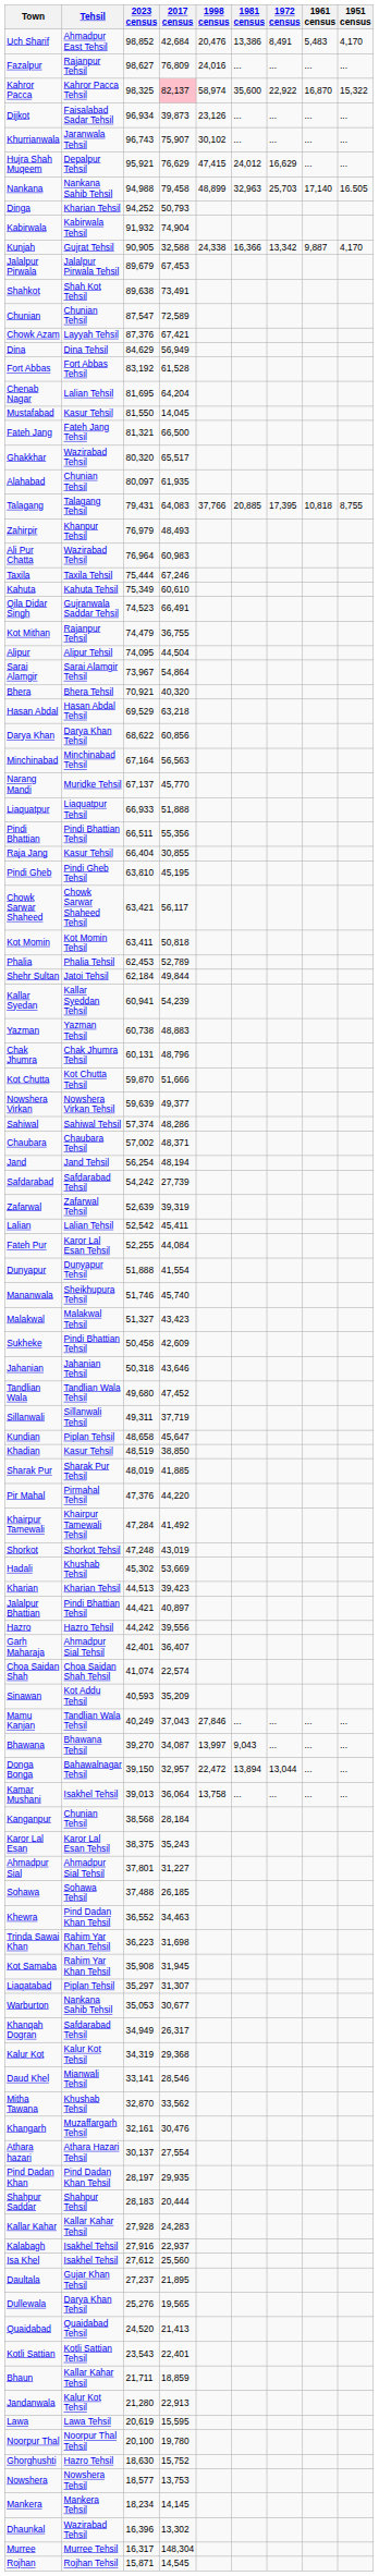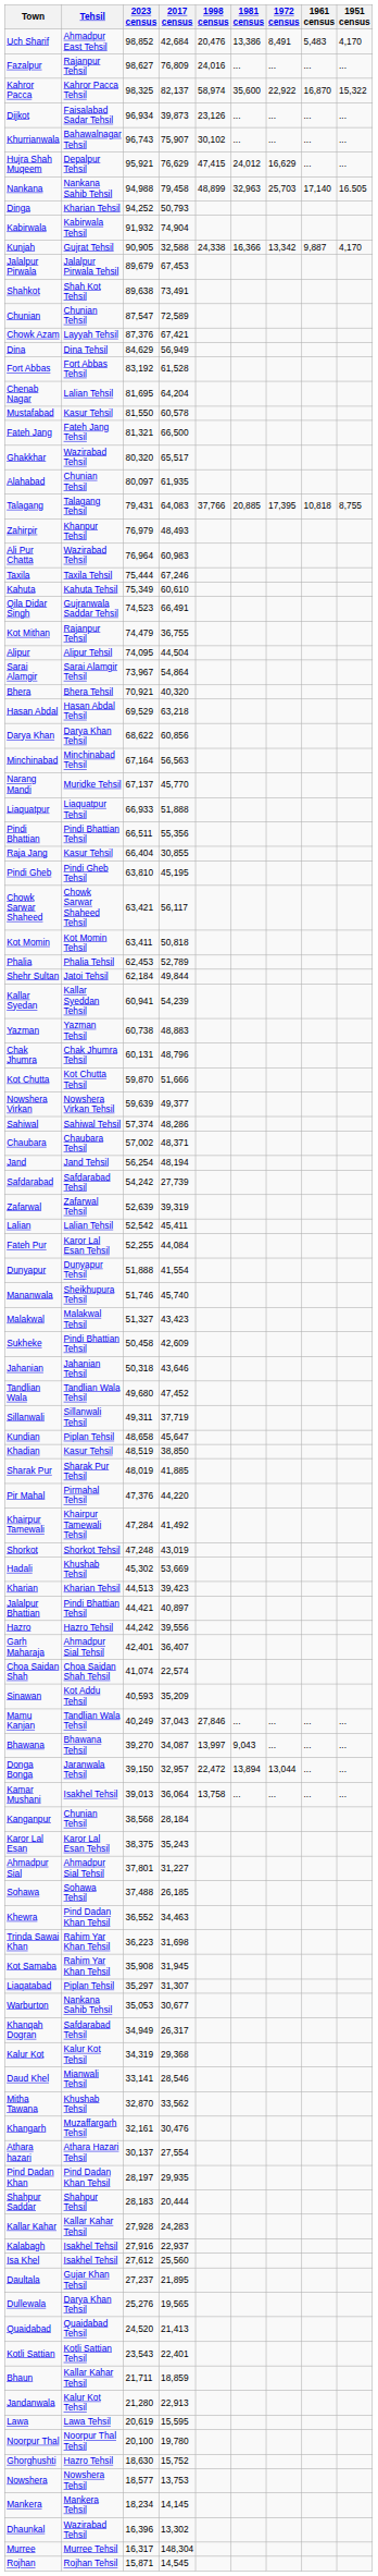Kahror Pacca | 2017 census: pink background -> no background
Khurrianwala | Tehsil: Jaranwala Tehsil -> Bahawalnagar Tehsil
Mustafabad | 2017 census: 14,045 -> 60,578
Donga Bonga | Tehsil: Bahawalnagar Tehsil -> Jaranwala Tehsil
